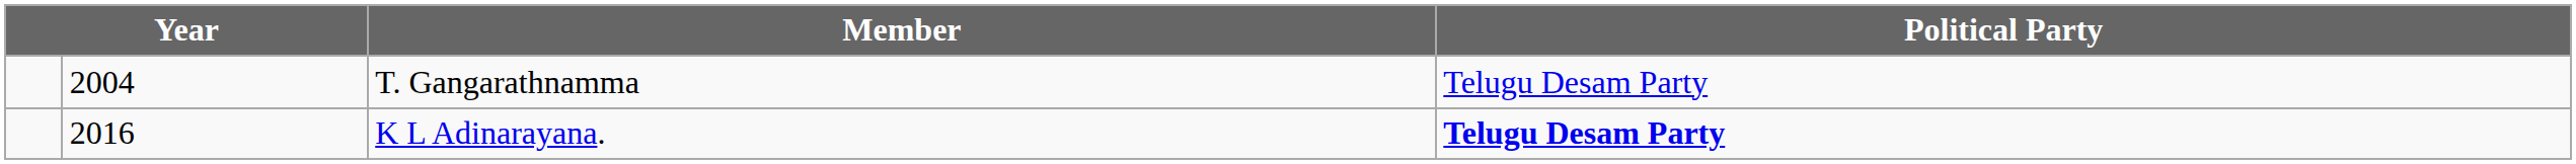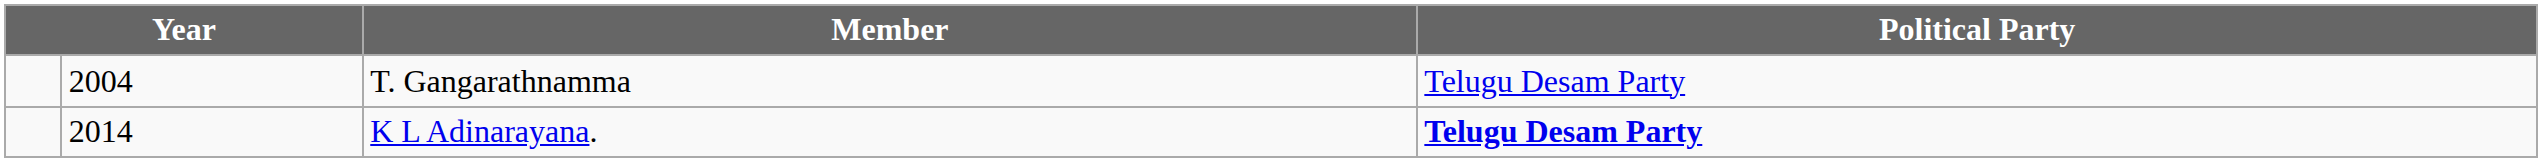K L Adinarayana. | column 2: 2016 -> 2014
